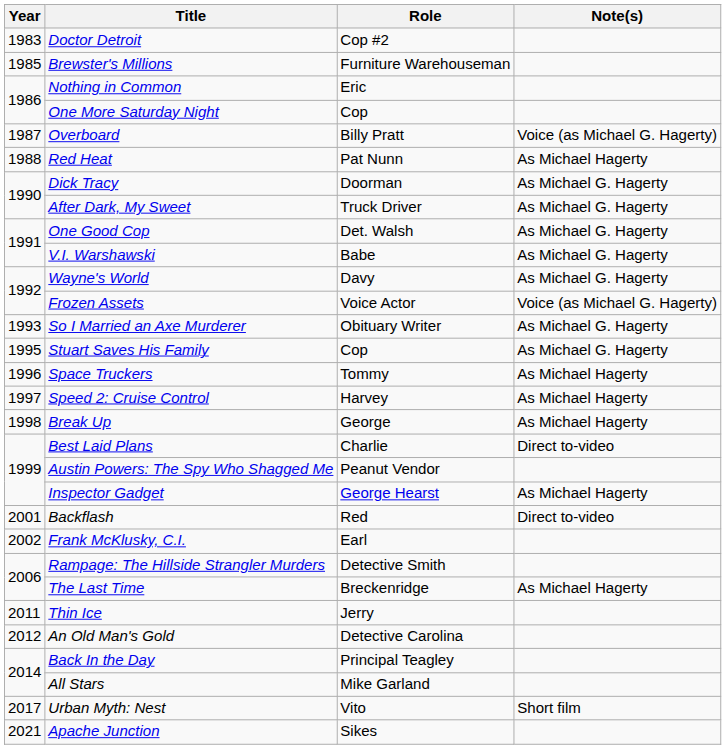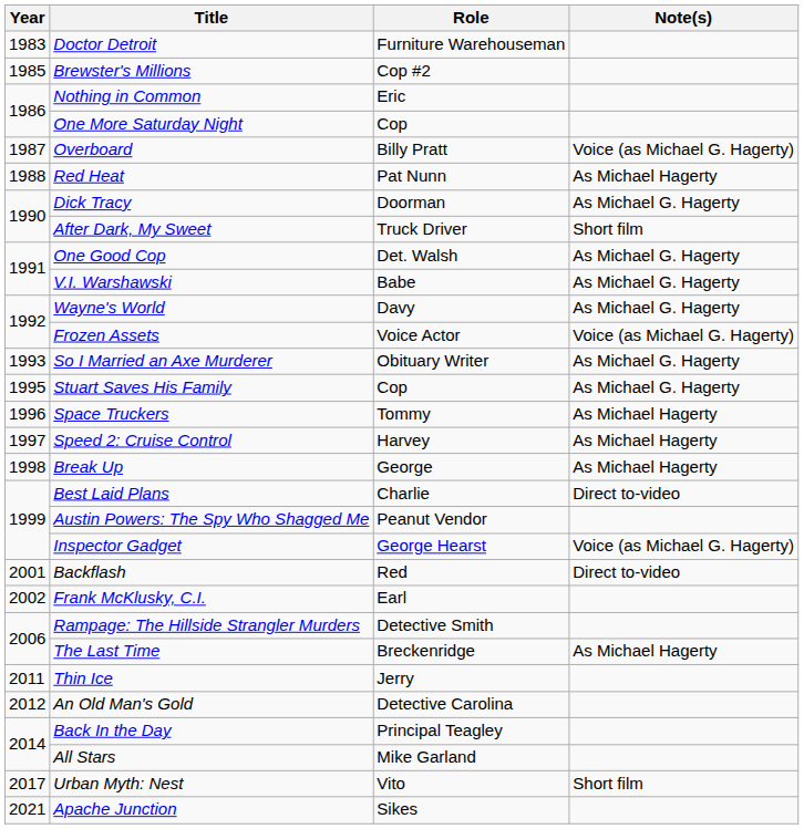Doctor Detroit | Role: Cop #2 -> Furniture Warehouseman
Brewster's Millions | Role: Furniture Warehouseman -> Cop #2
After Dark, My Sweet | Note(s): As Michael G. Hagerty -> Short film
Inspector Gadget | Note(s): As Michael Hagerty -> Voice (as Michael G. Hagerty)
